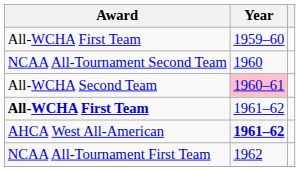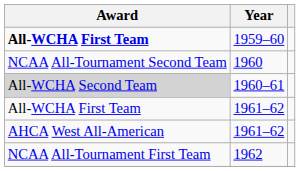row 2 | Award: normal -> bold
row 4 | Award: no background -> lightgrey background
row 4 | Year: pink background -> no background
row 5 | Award: bold -> normal
row 6 | Year: bold -> normal
